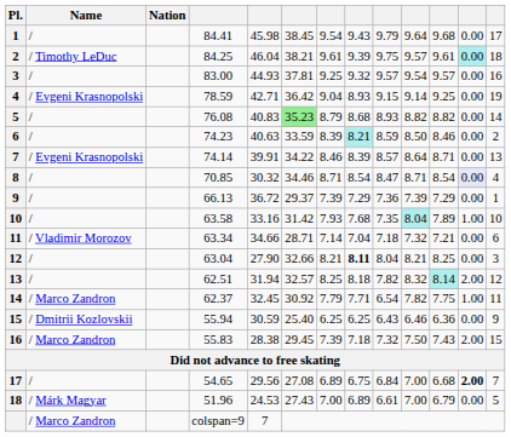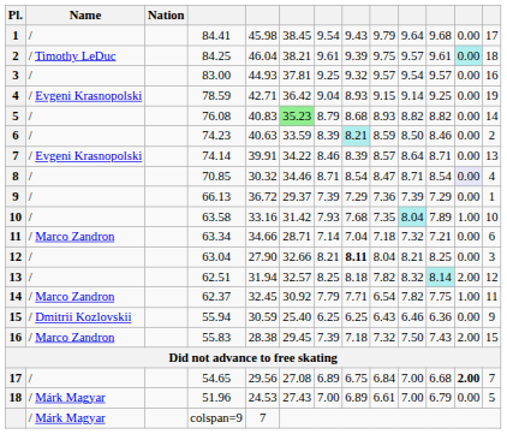row 12 | Name: / Vladimir Morozov -> / Marco Zandron
row 21 | Name: / Marco Zandron -> / Márk Magyar
